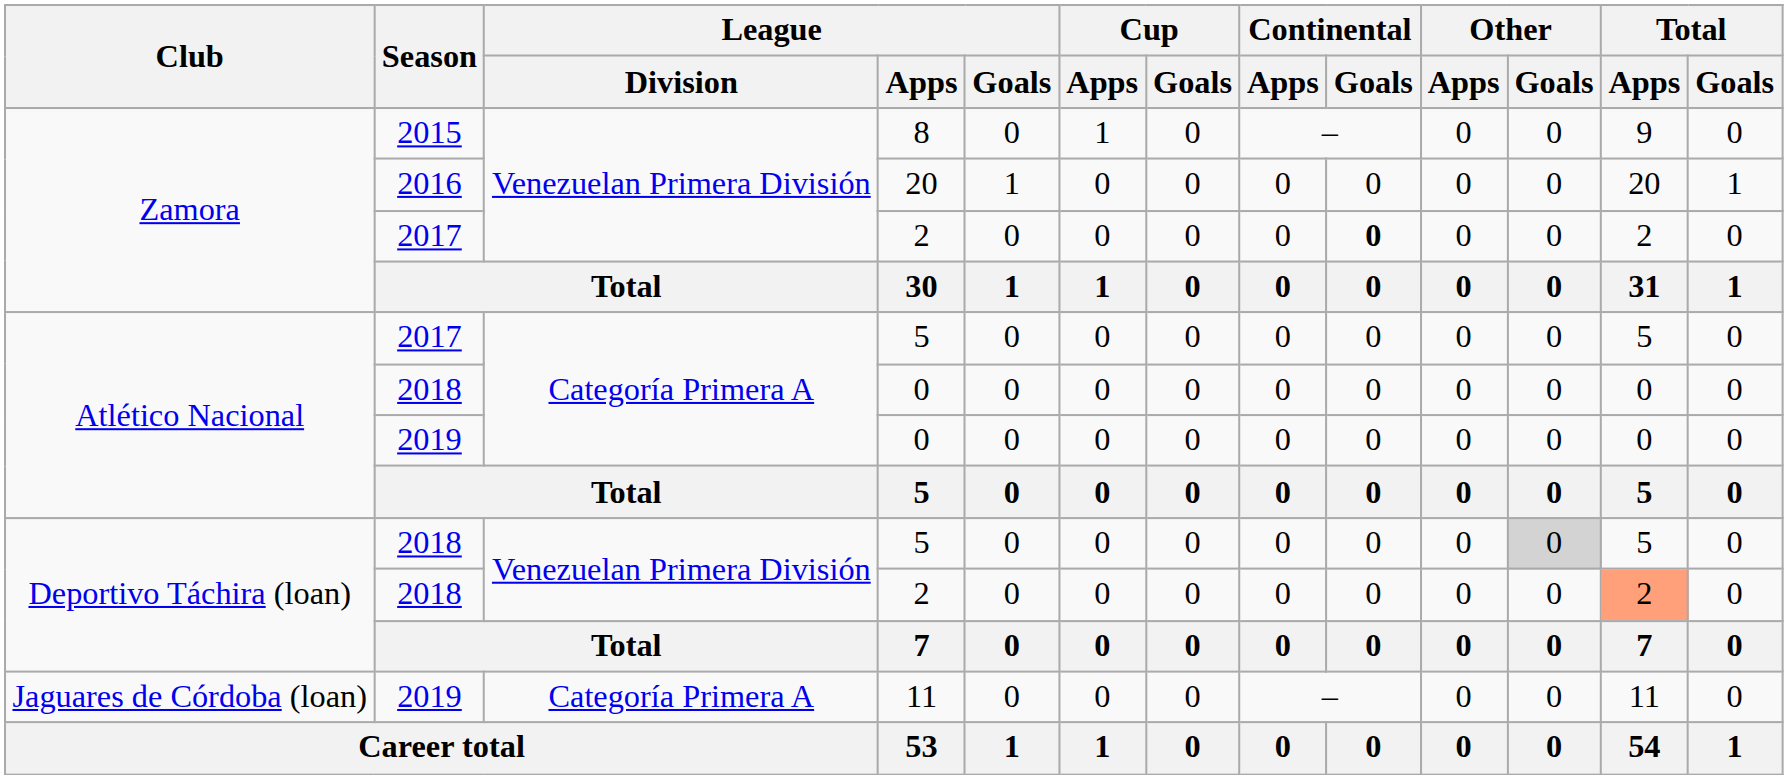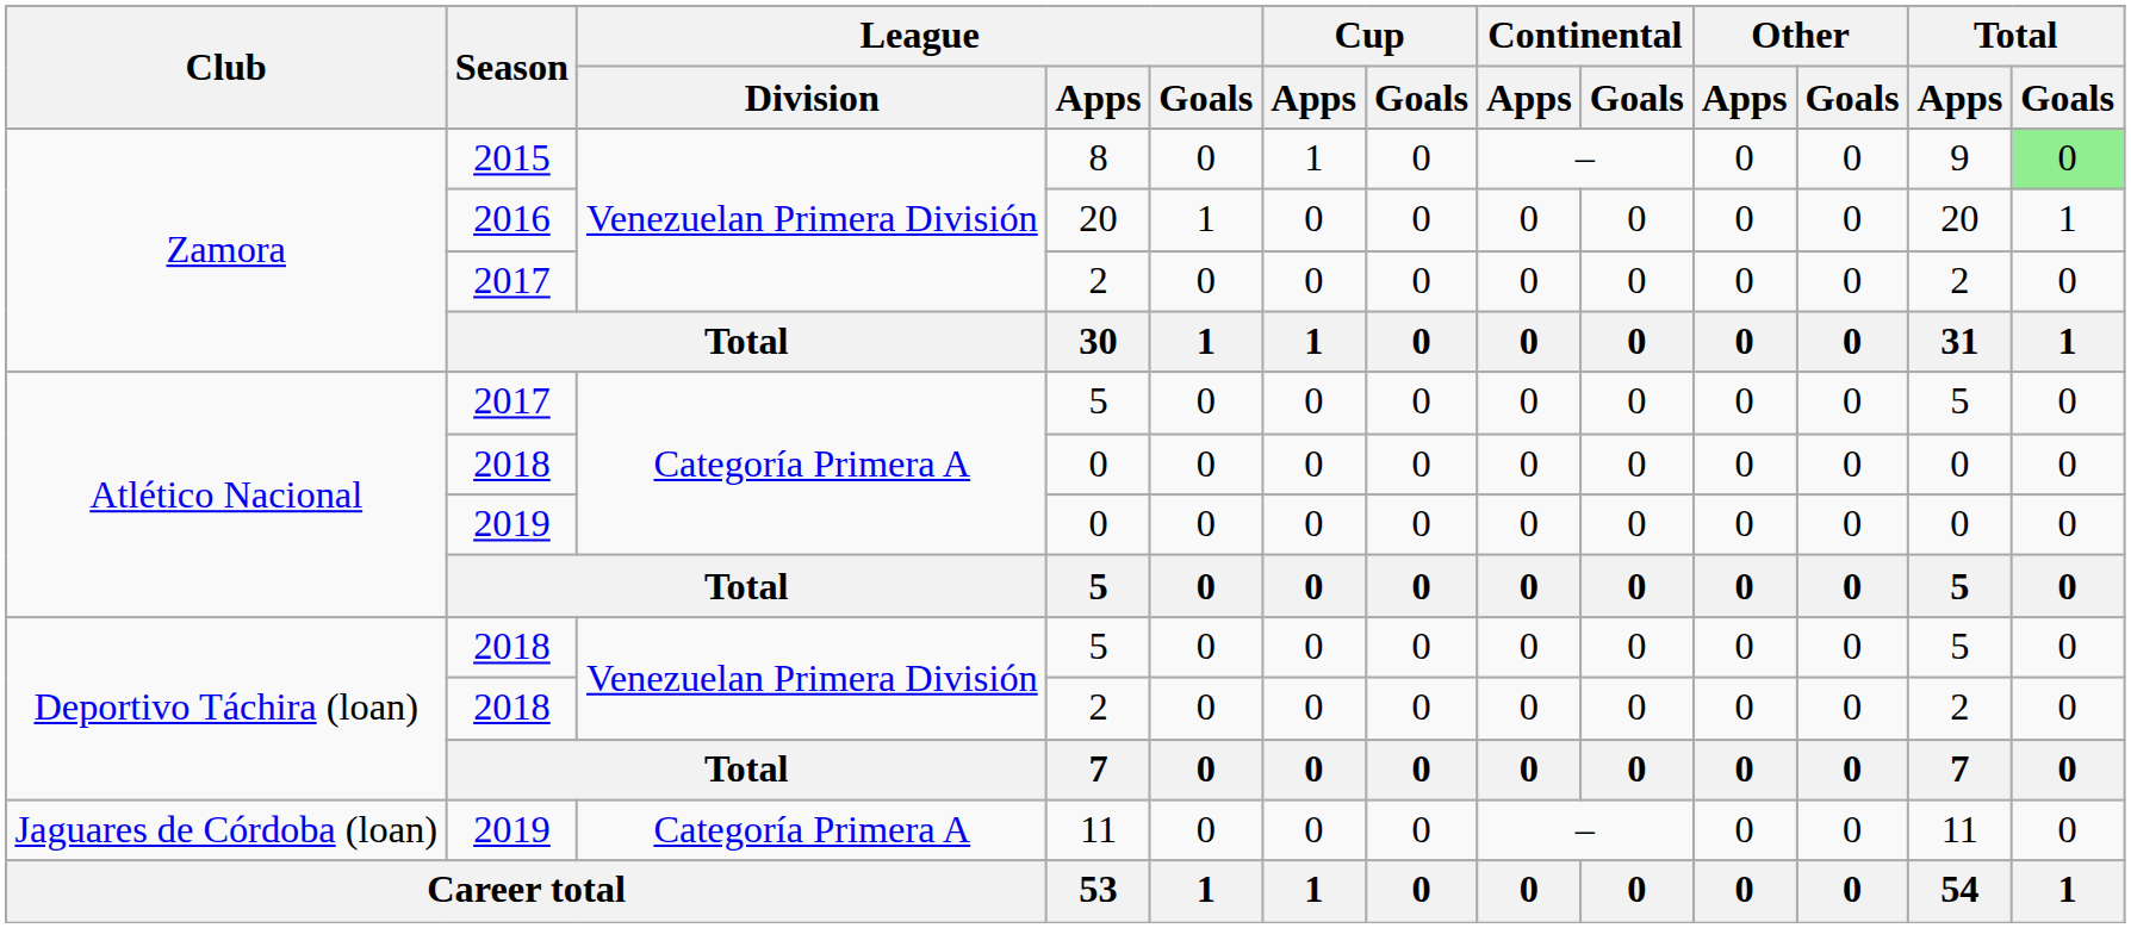8 | Total / Goals: no background -> lightgreen background
2017 / 2 | Continental / Goals: bold -> normal
2018 / 5 | Other / Goals: lightgrey background -> no background
2018 / 2 | Total / Apps: lightsalmon background -> no background
